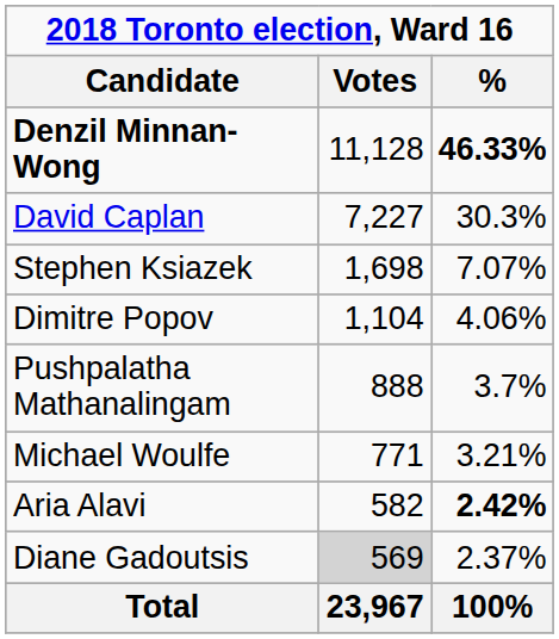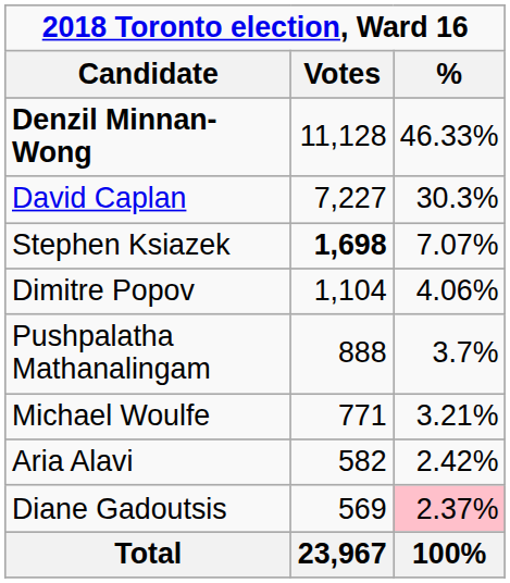Denzil Minnan-Wong | %: bold -> normal
Stephen Ksiazek | Votes: normal -> bold
Aria Alavi | %: bold -> normal
Diane Gadoutsis | Votes: lightgrey background -> no background
Diane Gadoutsis | %: no background -> pink background
